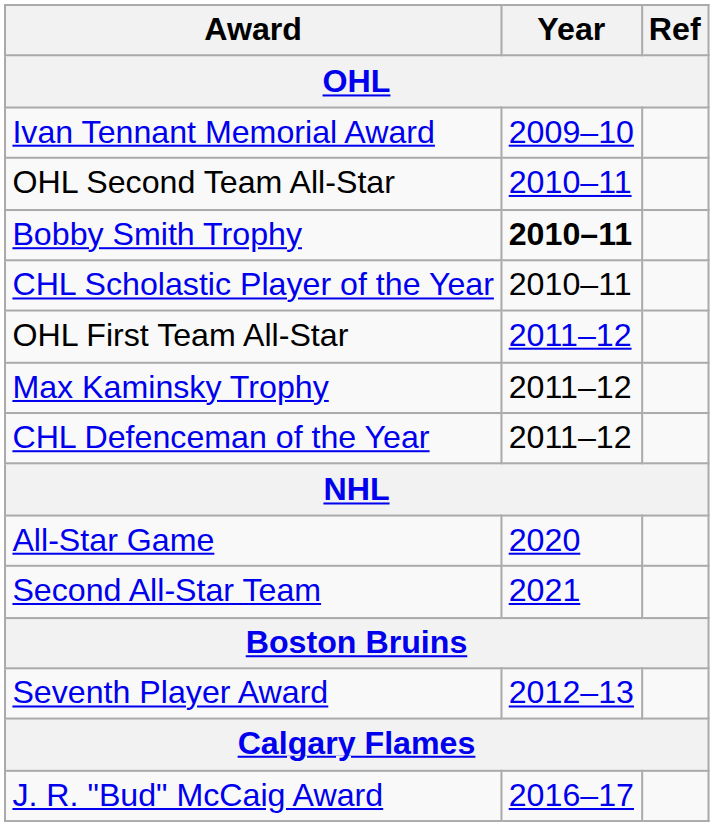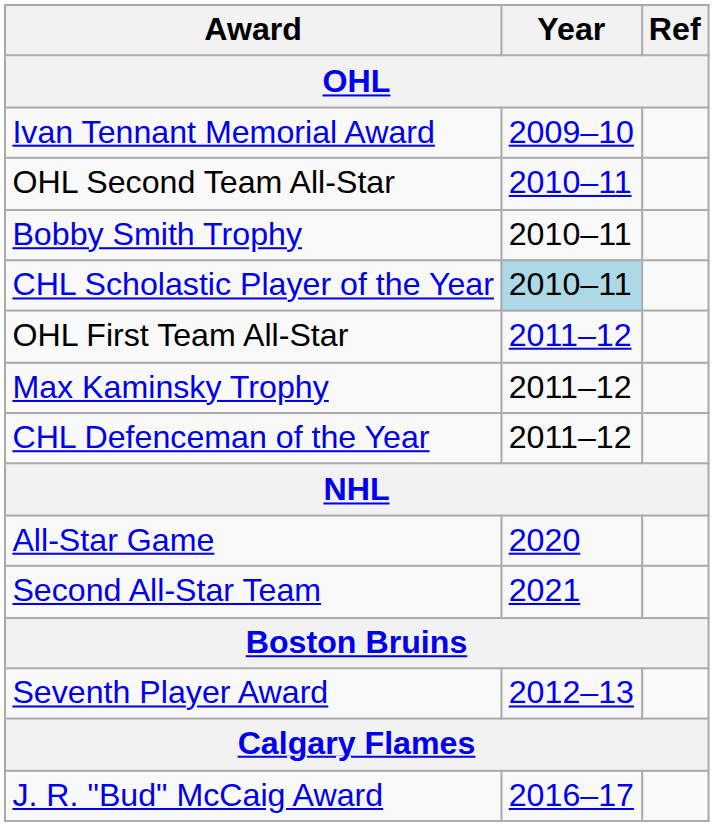Bobby Smith Trophy | Year: bold -> normal
CHL Scholastic Player of the Year | Year: no background -> lightblue background
